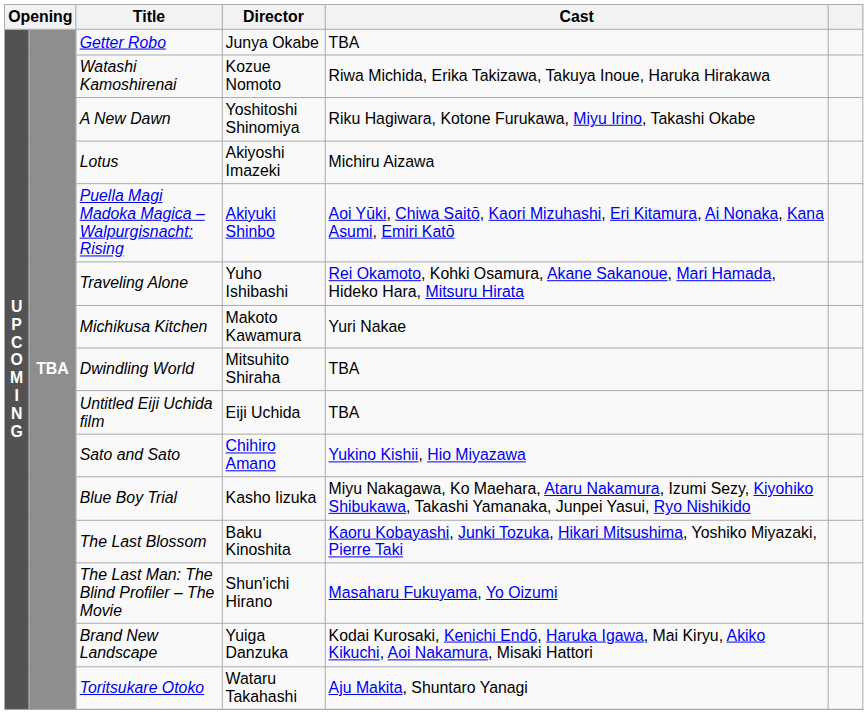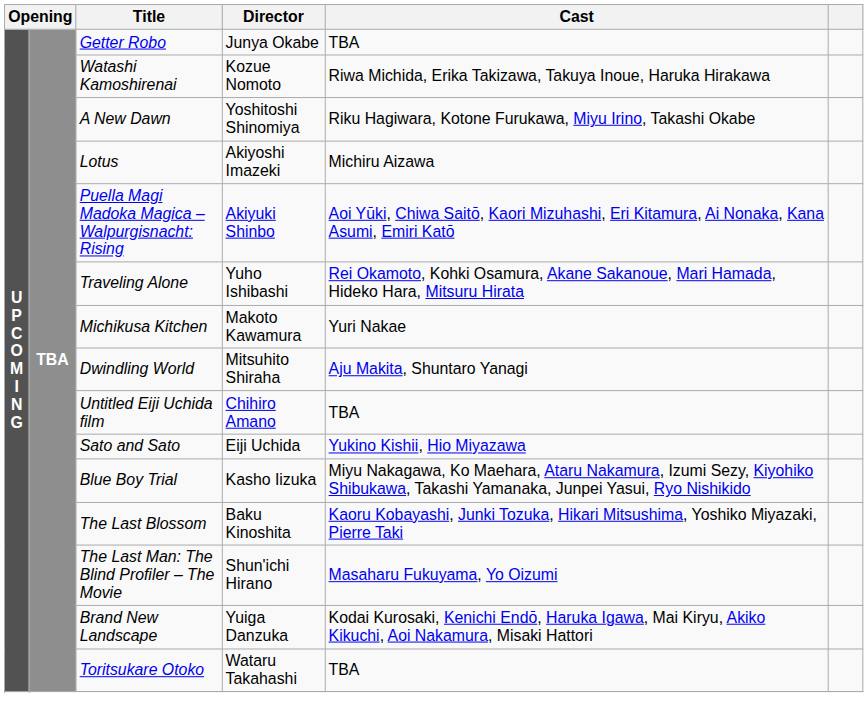Dwindling World | Cast: TBA -> Aju Makita, Shuntaro Yanagi
Untitled Eiji Uchida film | Director: Eiji Uchida -> Chihiro Amano
Sato and Sato | Director: Chihiro Amano -> Eiji Uchida
Toritsukare Otoko | Cast: Aju Makita, Shuntaro Yanagi -> TBA
